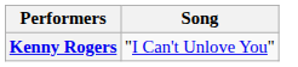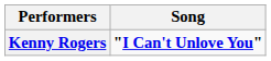Kenny Rogers | Song: normal -> bold
